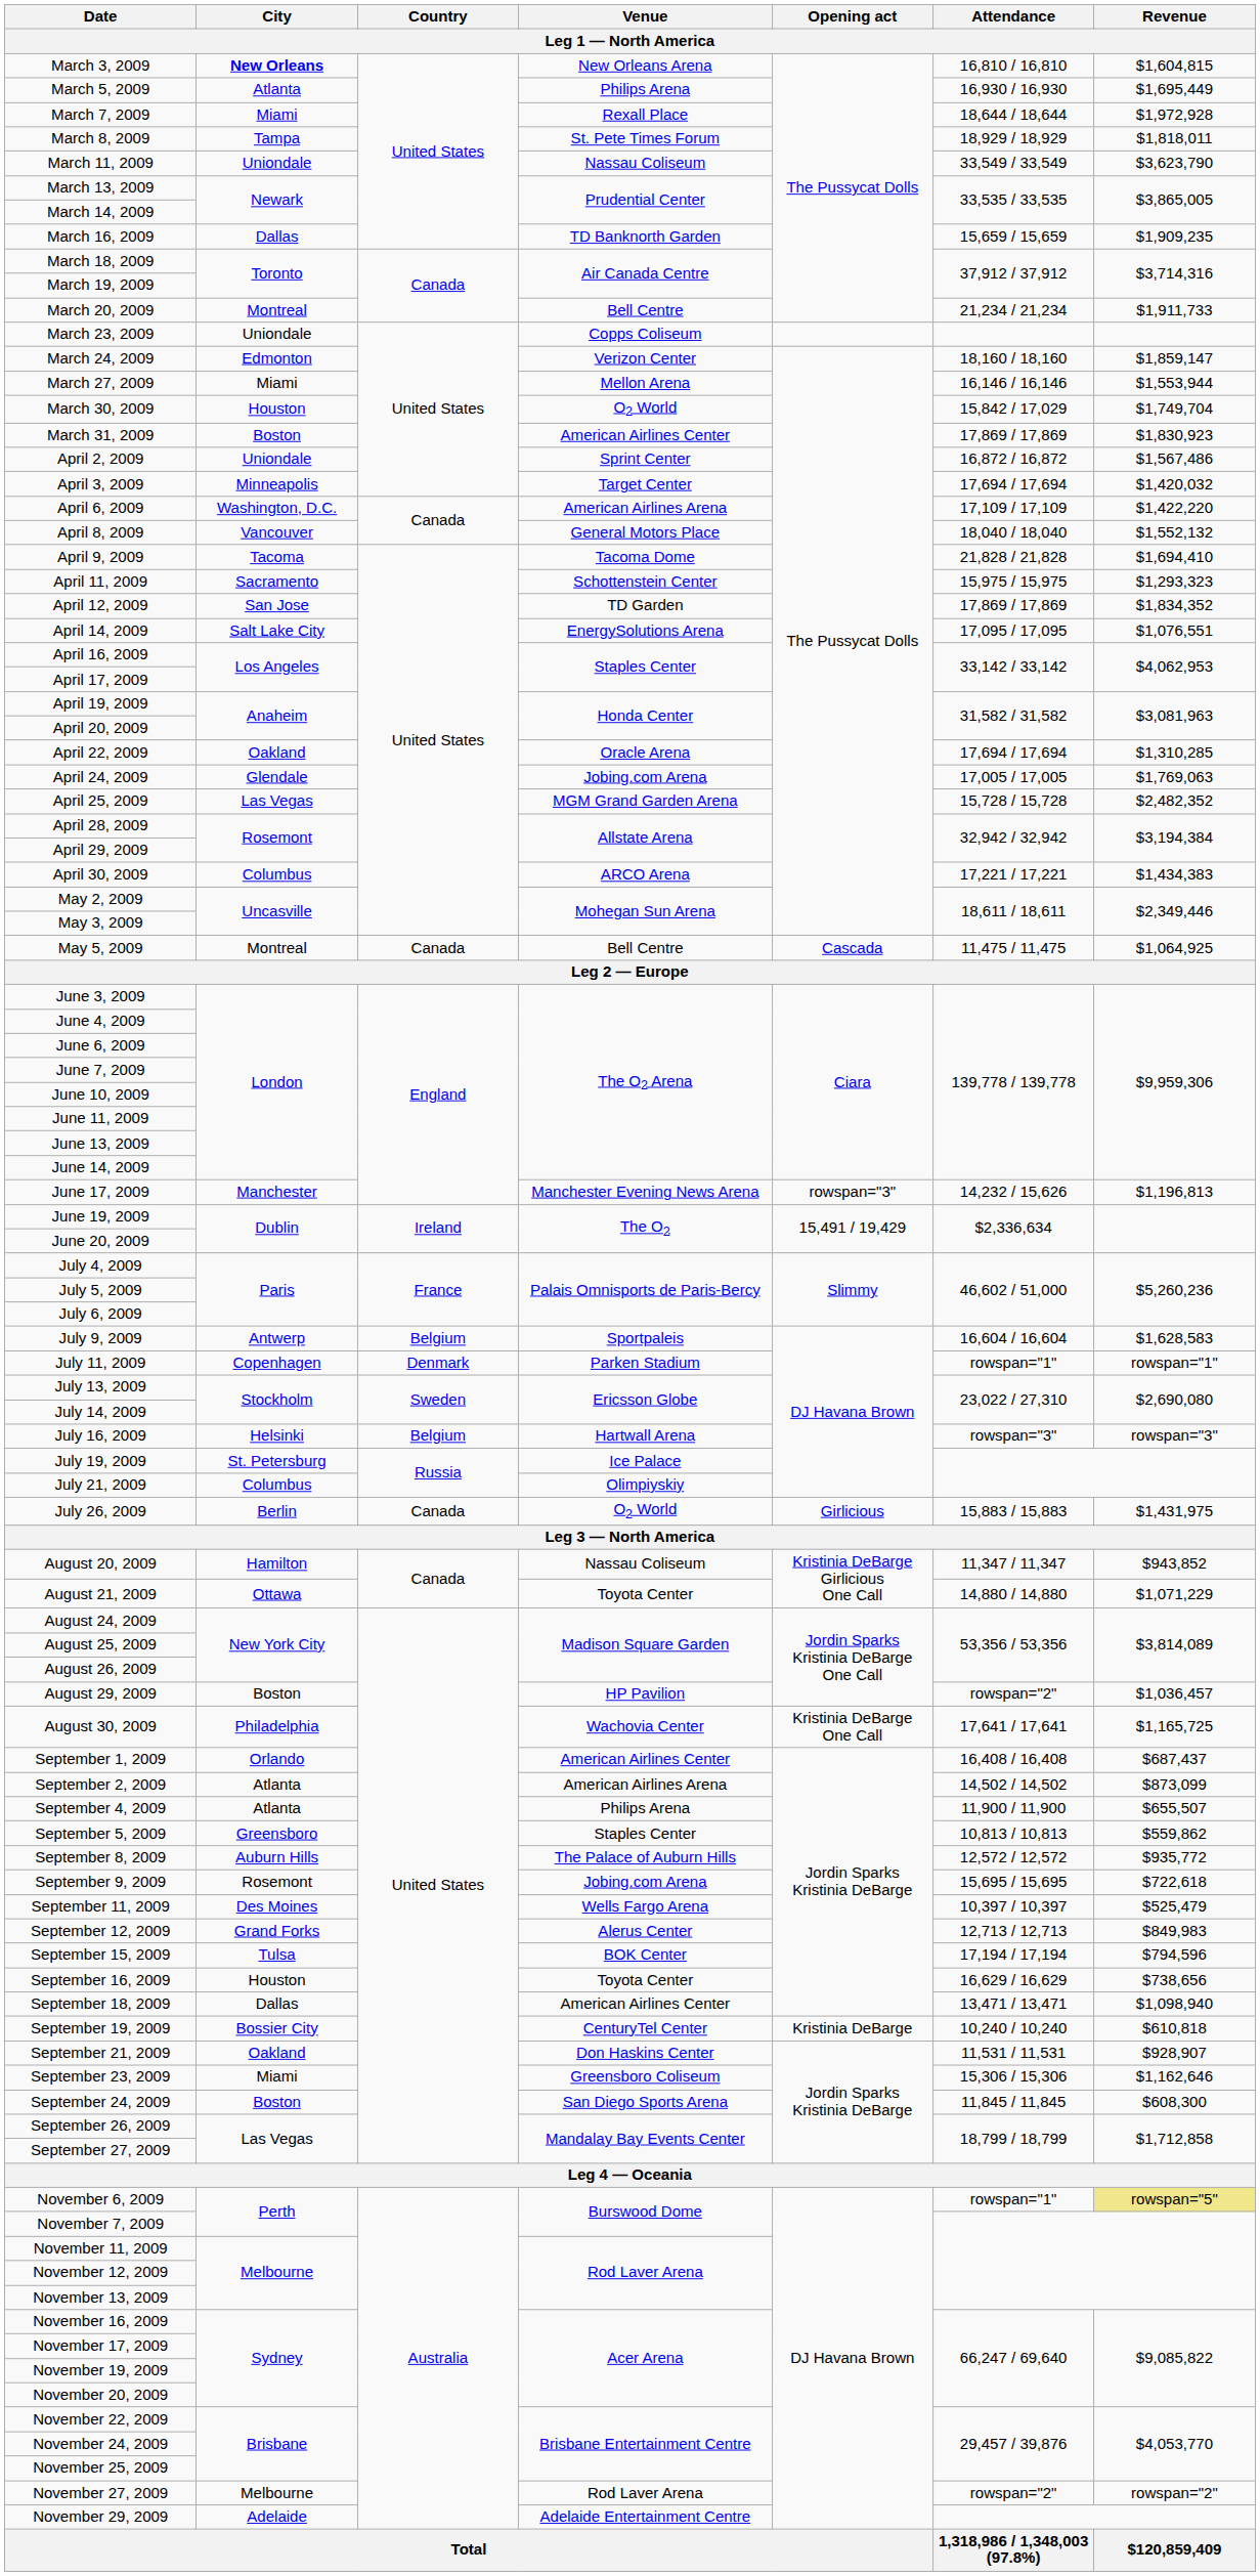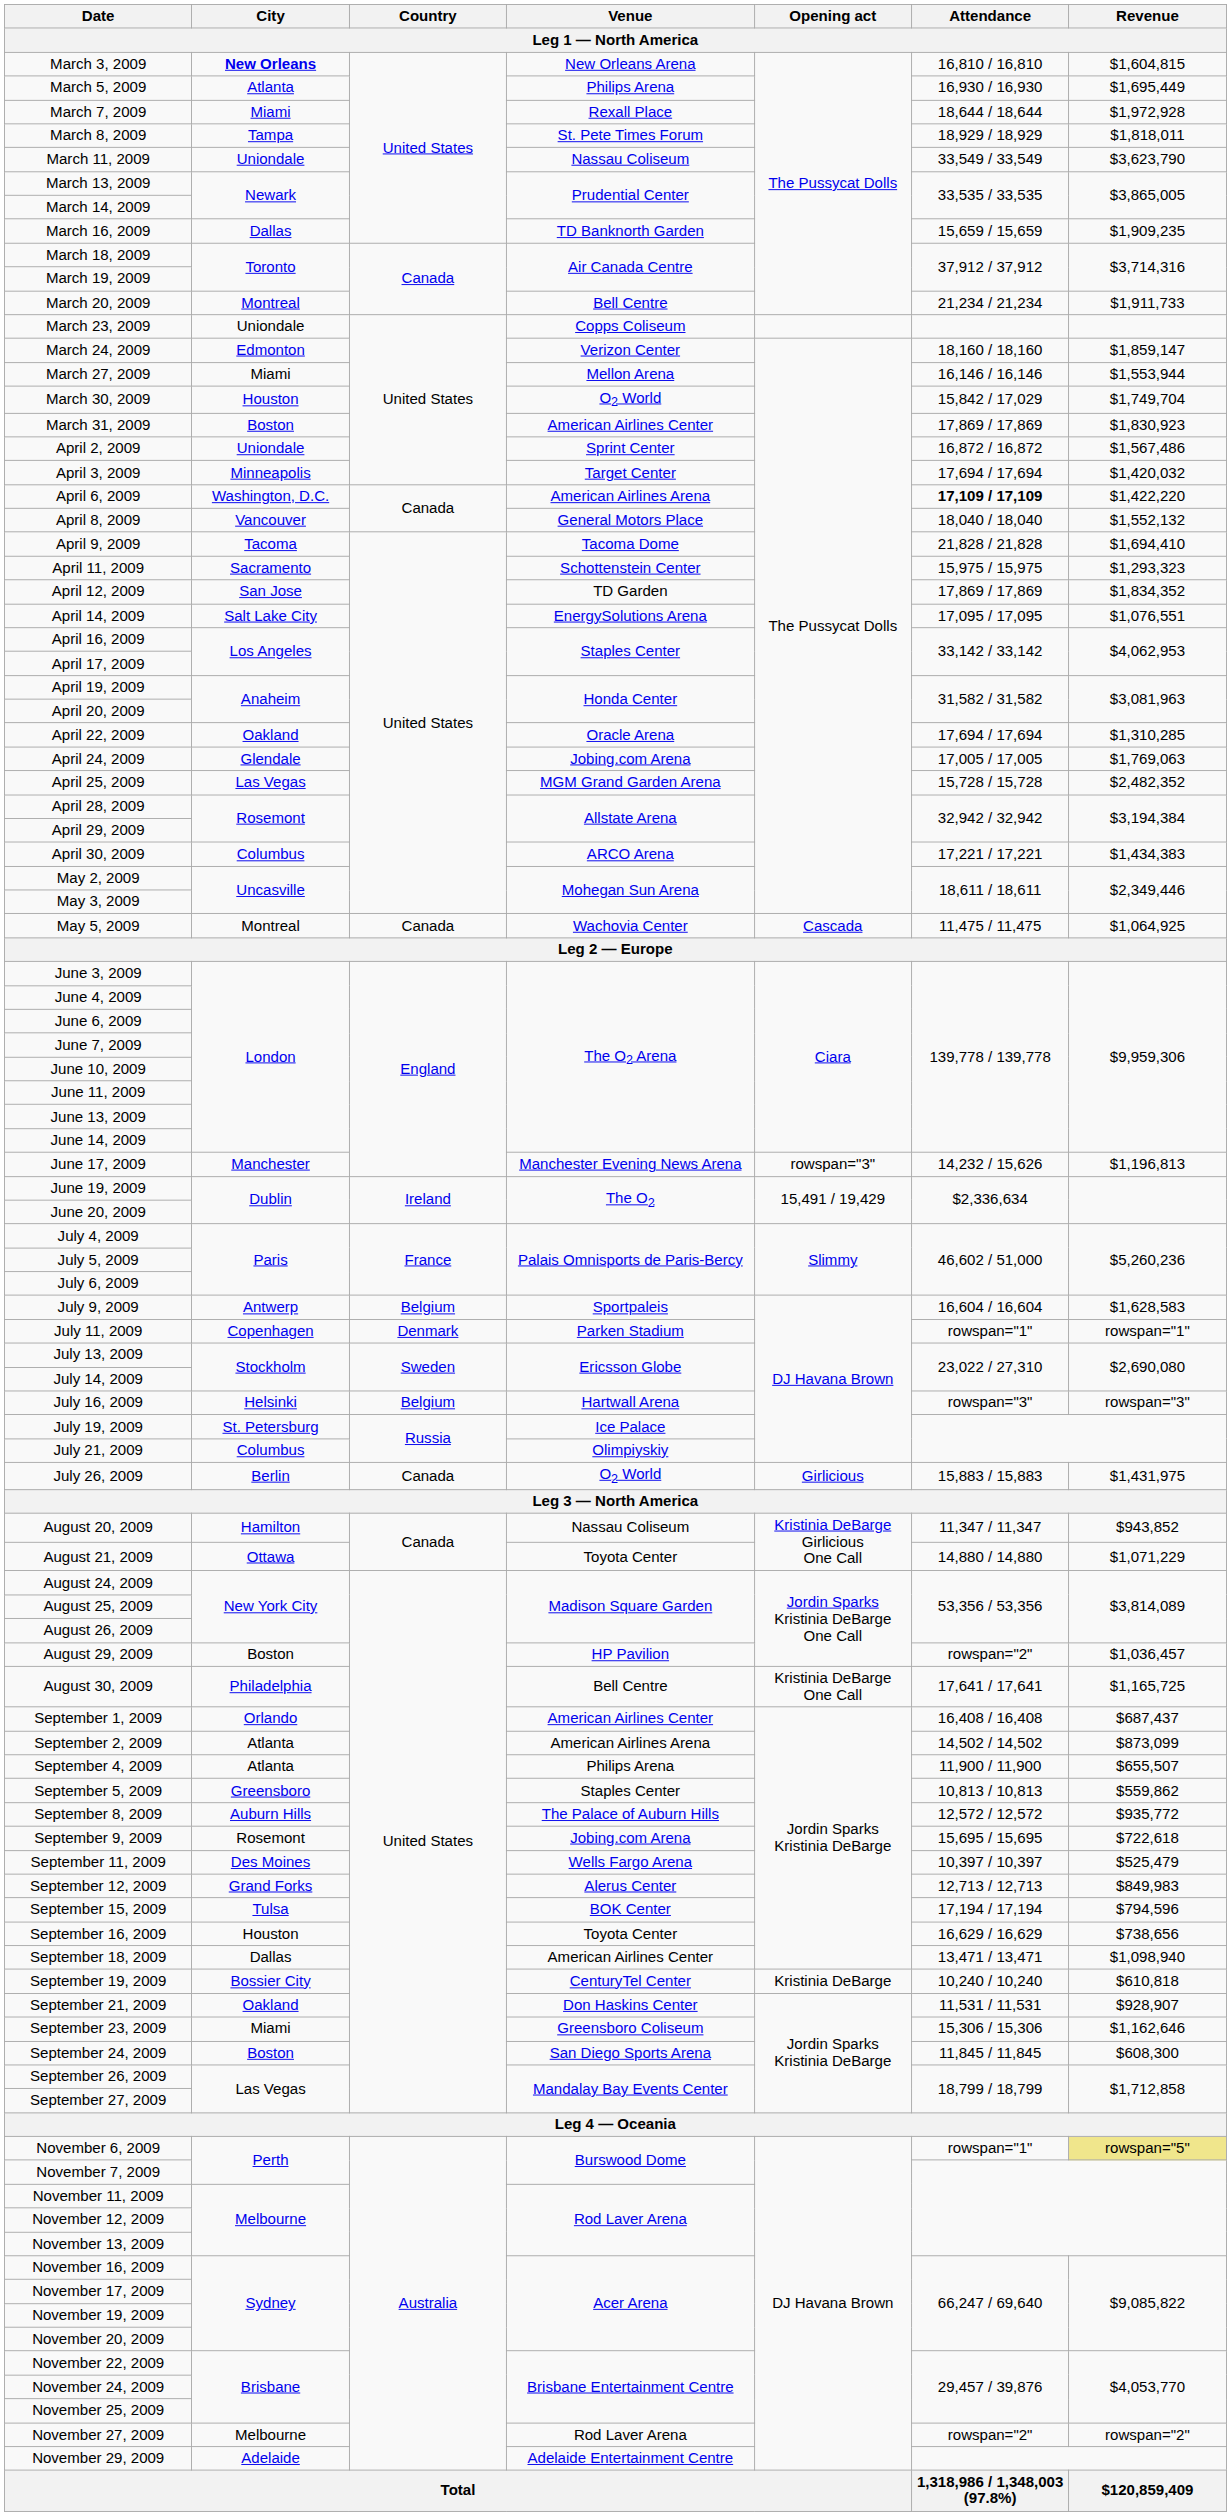April 6, 2009 | Attendance: normal -> bold
May 5, 2009 | Venue: Bell Centre -> Wachovia Center
August 30, 2009 | Venue: Wachovia Center -> Bell Centre
